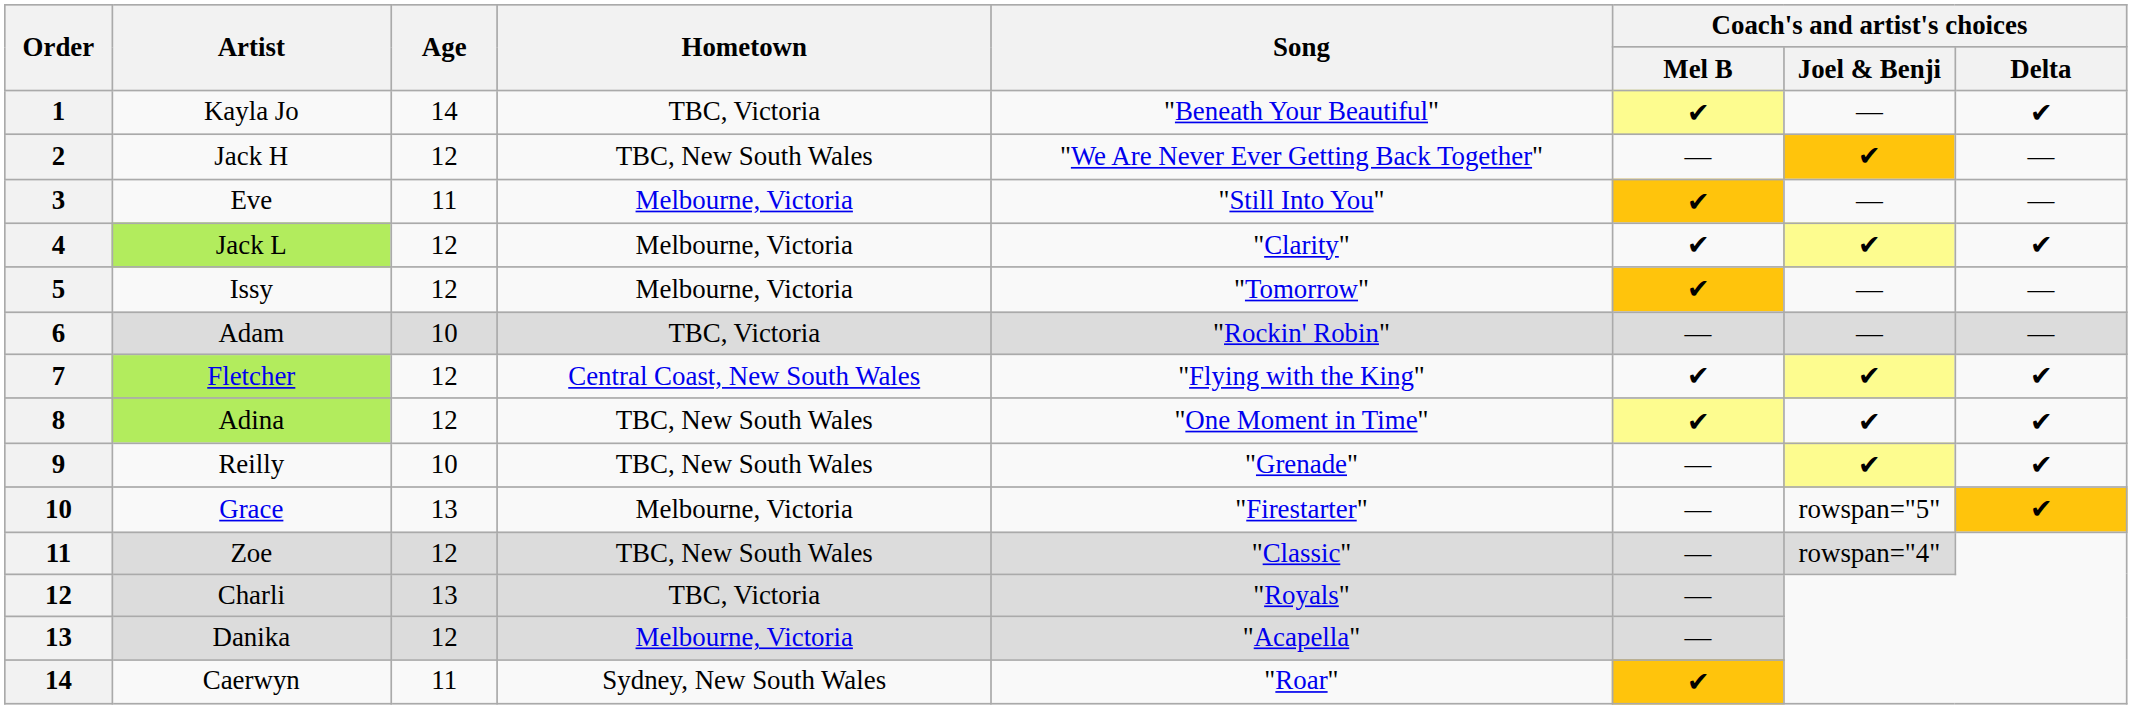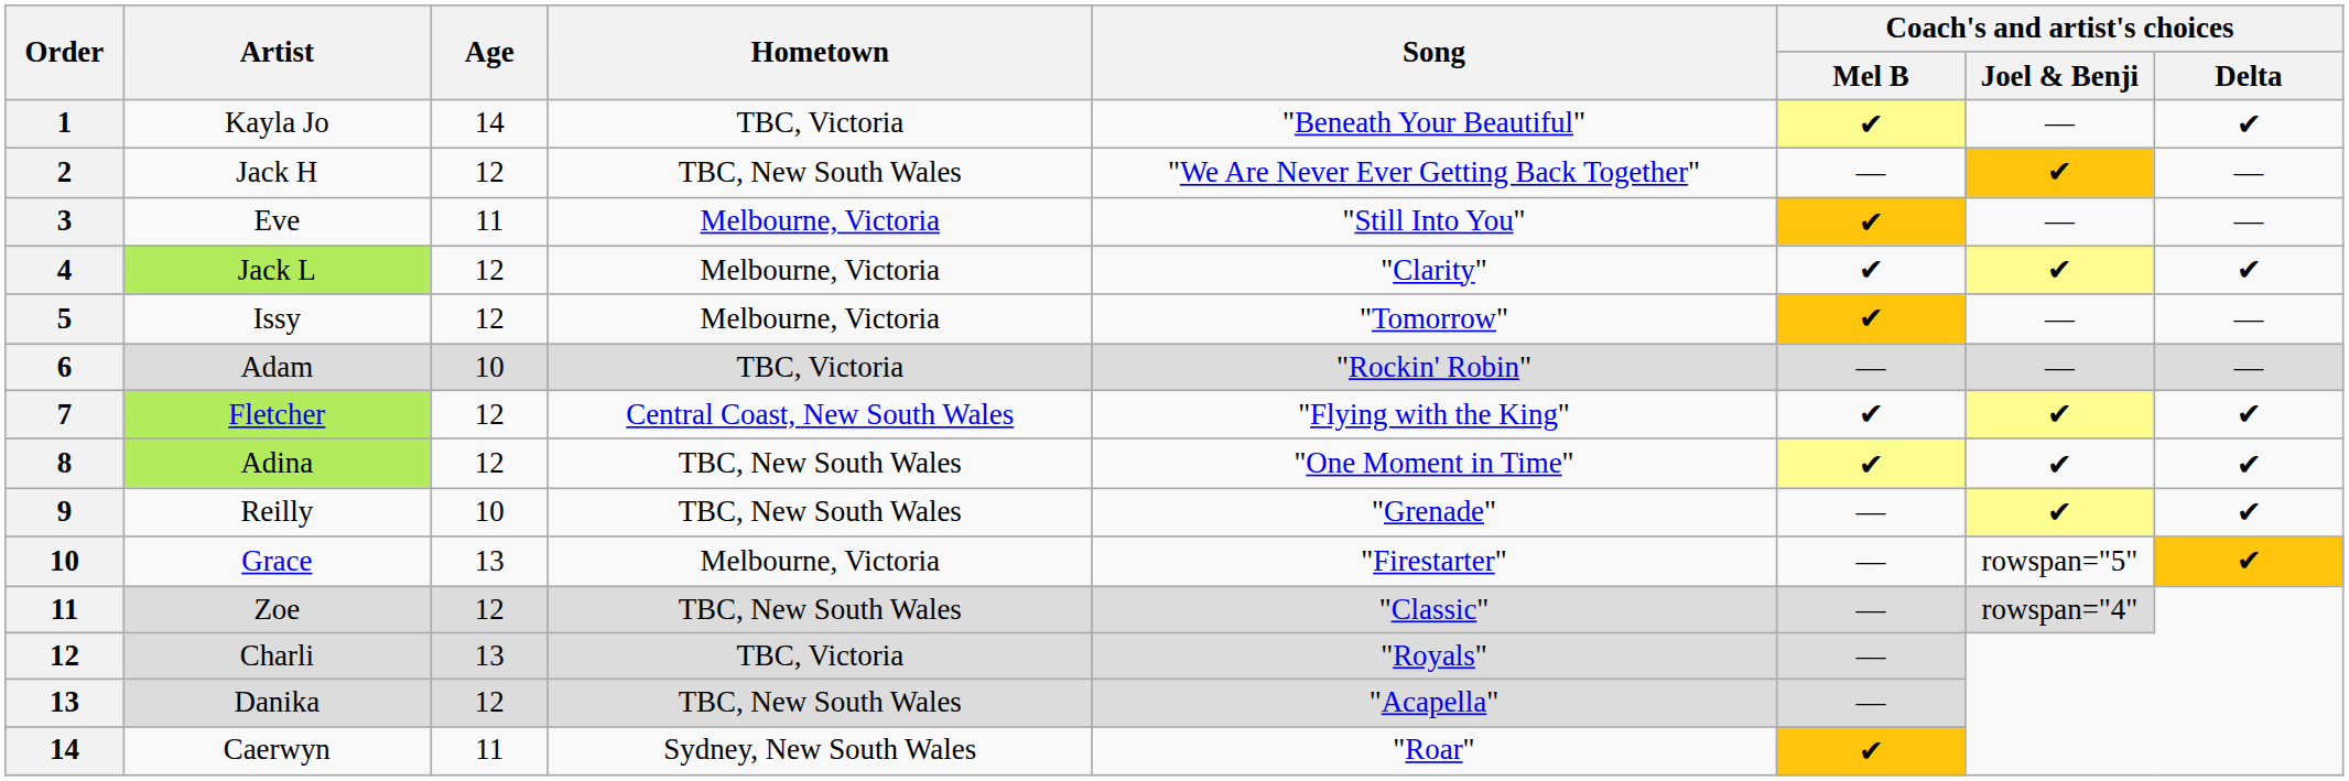Danika | Hometown: Melbourne, Victoria -> TBC, New South Wales
